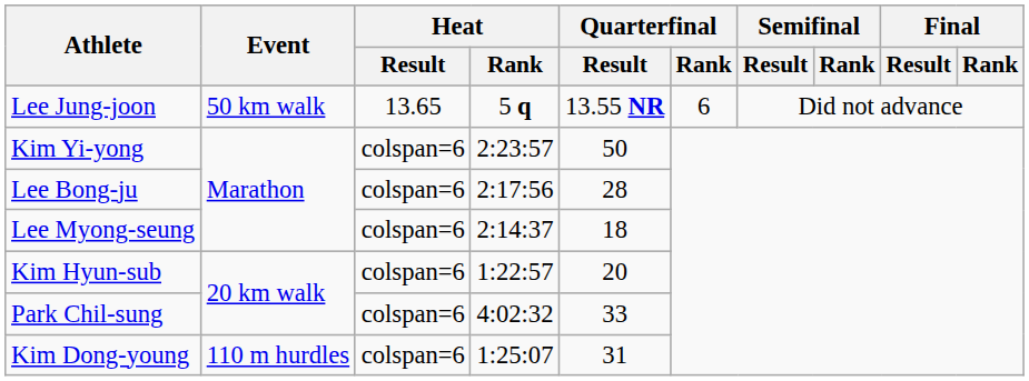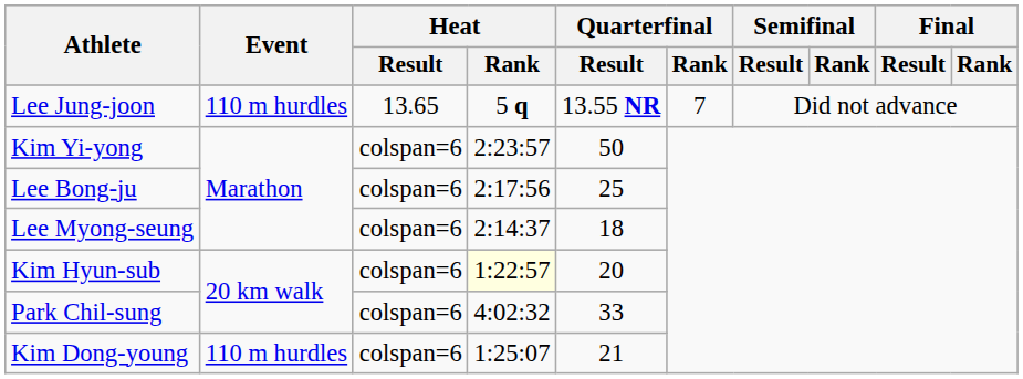Lee Jung-joon | Event: 50 km walk -> 110 m hurdles
Lee Jung-joon | Quarterfinal / Rank: 6 -> 7
Lee Bong-ju | Quarterfinal / Result: 28 -> 25
Kim Hyun-sub | Heat / Rank: no background -> lightyellow background
Kim Dong-young | Quarterfinal / Result: 31 -> 21
